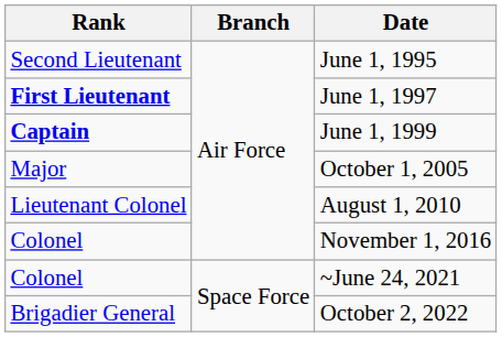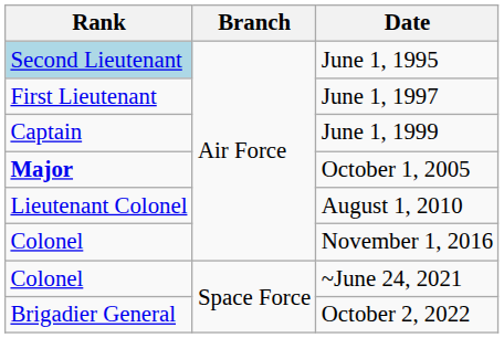June 1, 1995 | Rank: no background -> lightblue background
June 1, 1997 | Rank: bold -> normal
June 1, 1999 | Rank: bold -> normal
October 1, 2005 | Rank: normal -> bold
